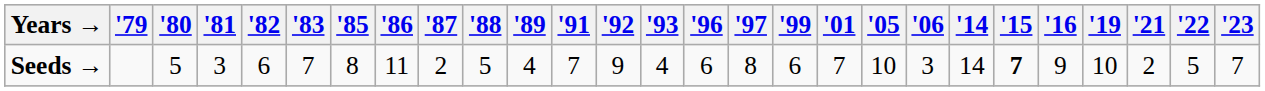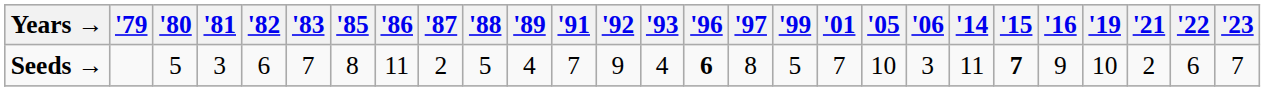Seeds → | '96: normal -> bold
Seeds → | '99: 6 -> 5
Seeds → | '14: 14 -> 11
Seeds → | '22: 5 -> 6
